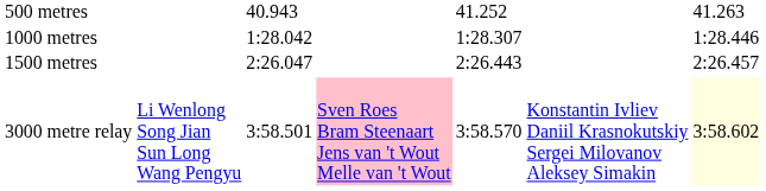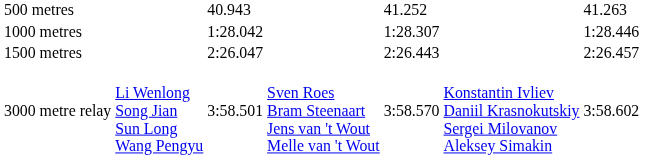3000 metre relay | column 4: pink background -> no background
3000 metre relay | column 7: lightyellow background -> no background
